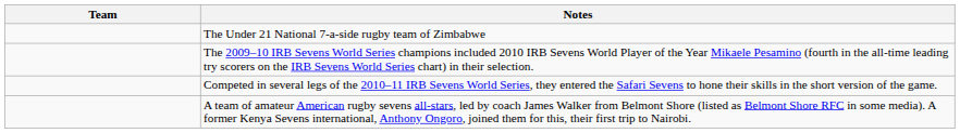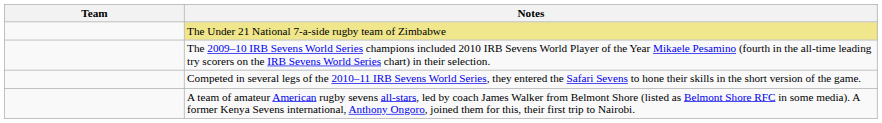The Under 21 National 7-a-side rugby team of Zimbabwe | Notes: no background -> khaki background
